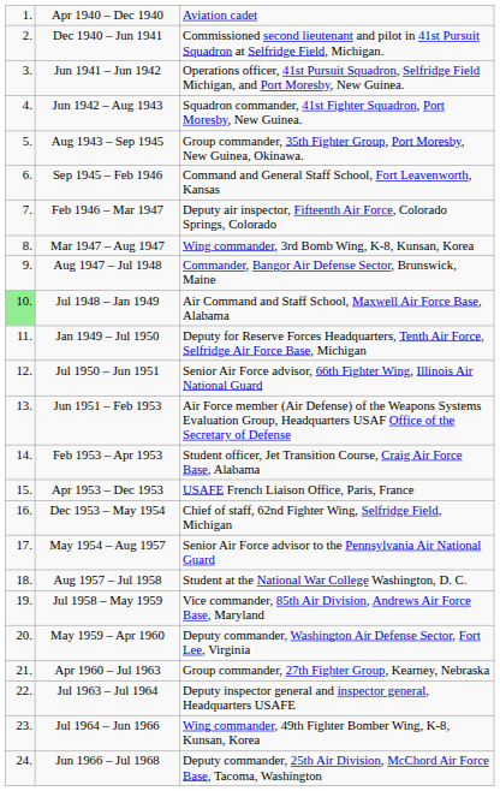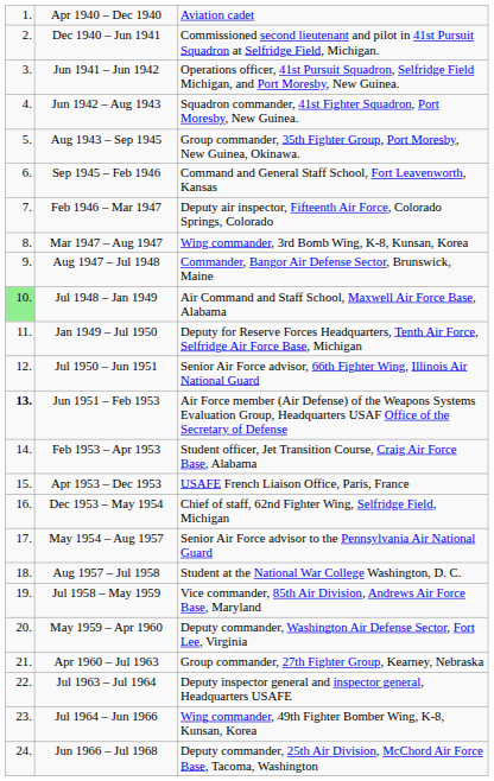Jun 1951 – Feb 1953 | column 1: normal -> bold
